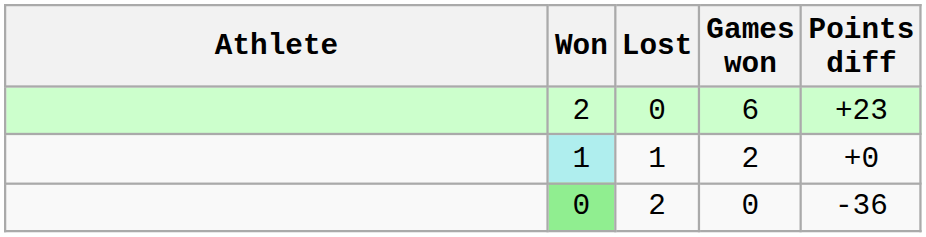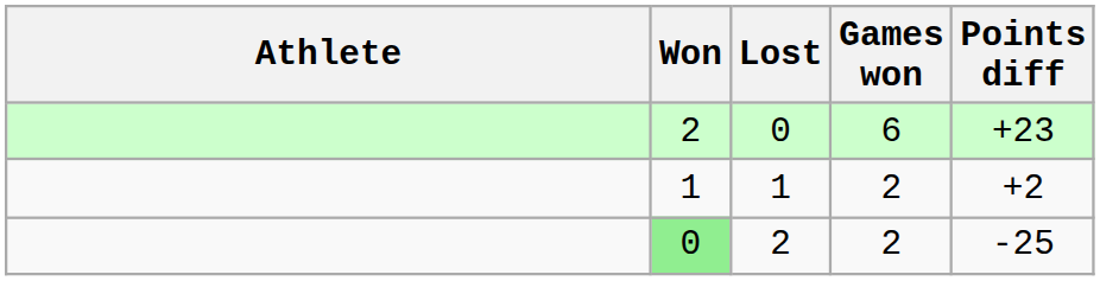row 3 | Won: paleturquoise background -> no background
row 3 | Points diff: +0 -> +2
row 4 | Games won: 0 -> 2
row 4 | Points diff: -36 -> -25
